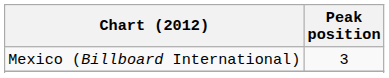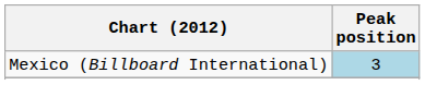Mexico (Billboard International) | Peak position: no background -> lightblue background
